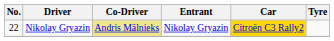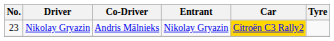row 2 | No.: 22 -> 23
row 2 | Co-Driver: khaki background -> no background
